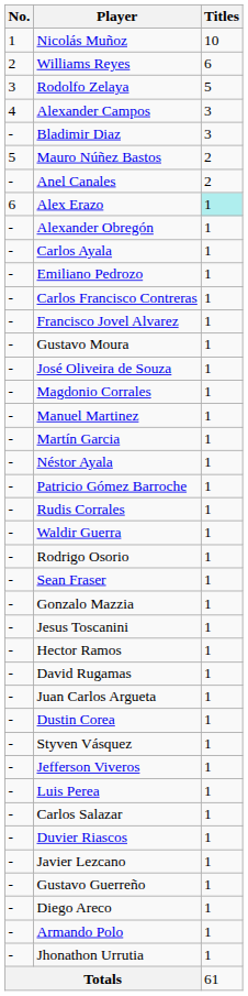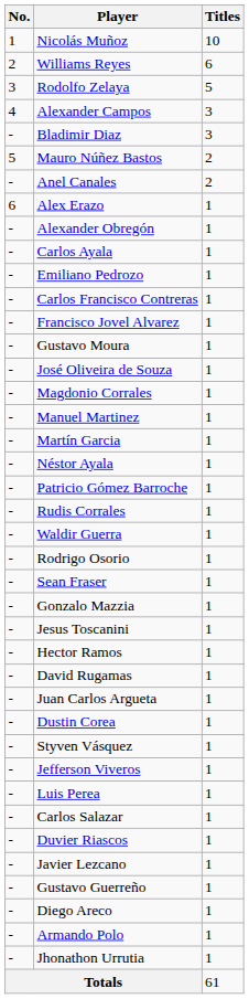Alex Erazo | Titles: paleturquoise background -> no background
